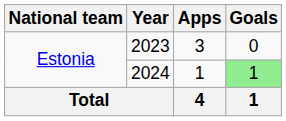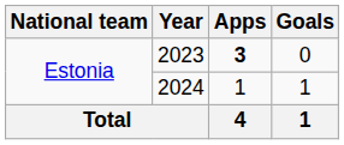2023 | Apps: normal -> bold
2024 | Goals: lightgreen background -> no background
